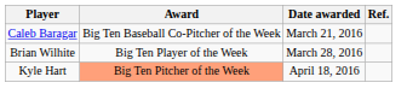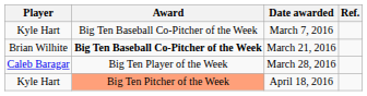+ row: Kyle Hart | Big Ten Baseball Co-Pitcher of the Week | March 7, 2016
March 21, 2016 | Player: Caleb Baragar -> Brian Wilhite
March 21, 2016 | Award: normal -> bold
March 28, 2016 | Player: Brian Wilhite -> Caleb Baragar
